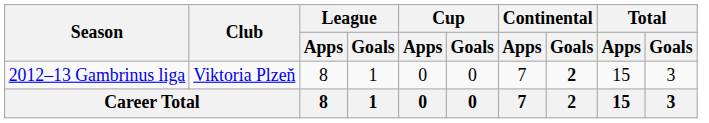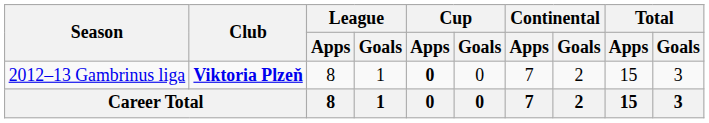2012–13 Gambrinus liga | Club: normal -> bold
2012–13 Gambrinus liga | Cup / Apps: normal -> bold
2012–13 Gambrinus liga | Continental / Goals: bold -> normal
